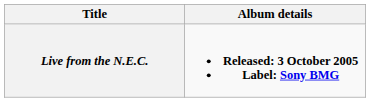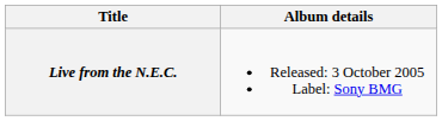Live from the N.E.C. | Album details: bold -> normal
